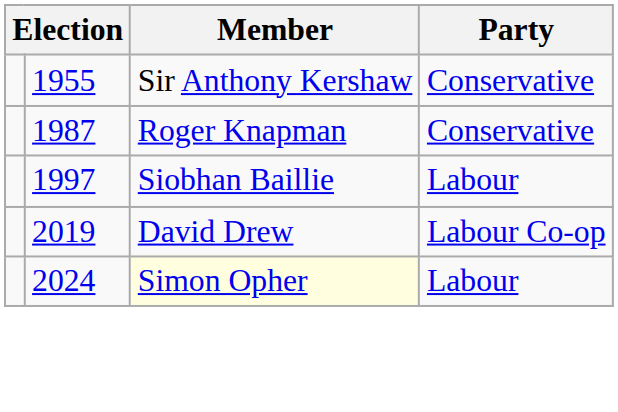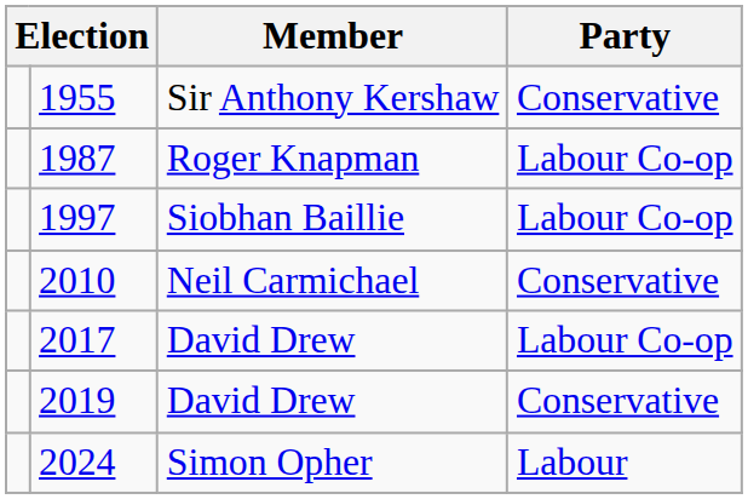1987 | Party: Conservative -> Labour Co-op
1997 | Party: Labour -> Labour Co-op
+ row: 2010 | Neil Carmichael | Conservative
+ row: 2017 | David Drew | Labour Co-op
2019 | Party: Labour Co-op -> Conservative
2024 | Member: lightyellow background -> no background
